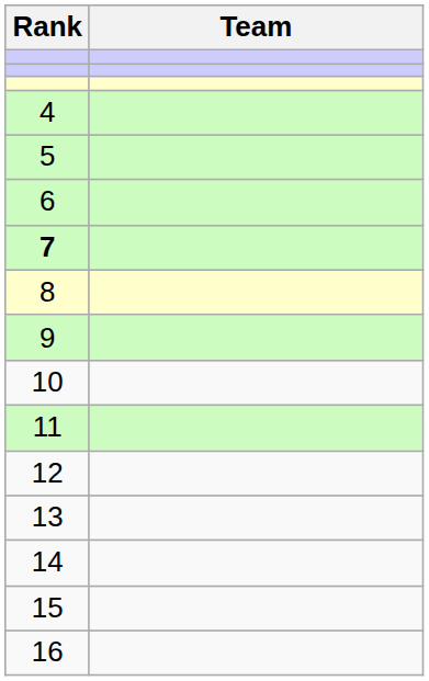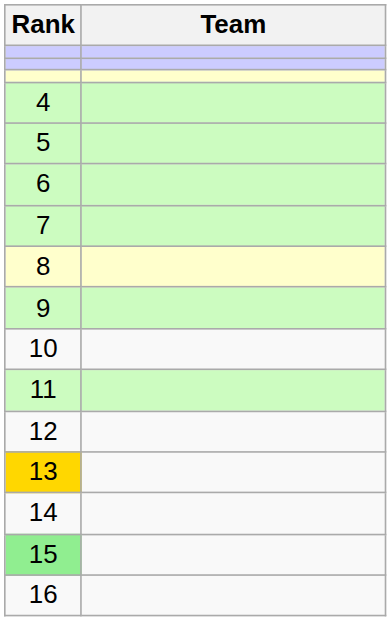row 8 | Rank: bold -> normal
row 14 | Rank: no background -> gold background
row 16 | Rank: no background -> lightgreen background
